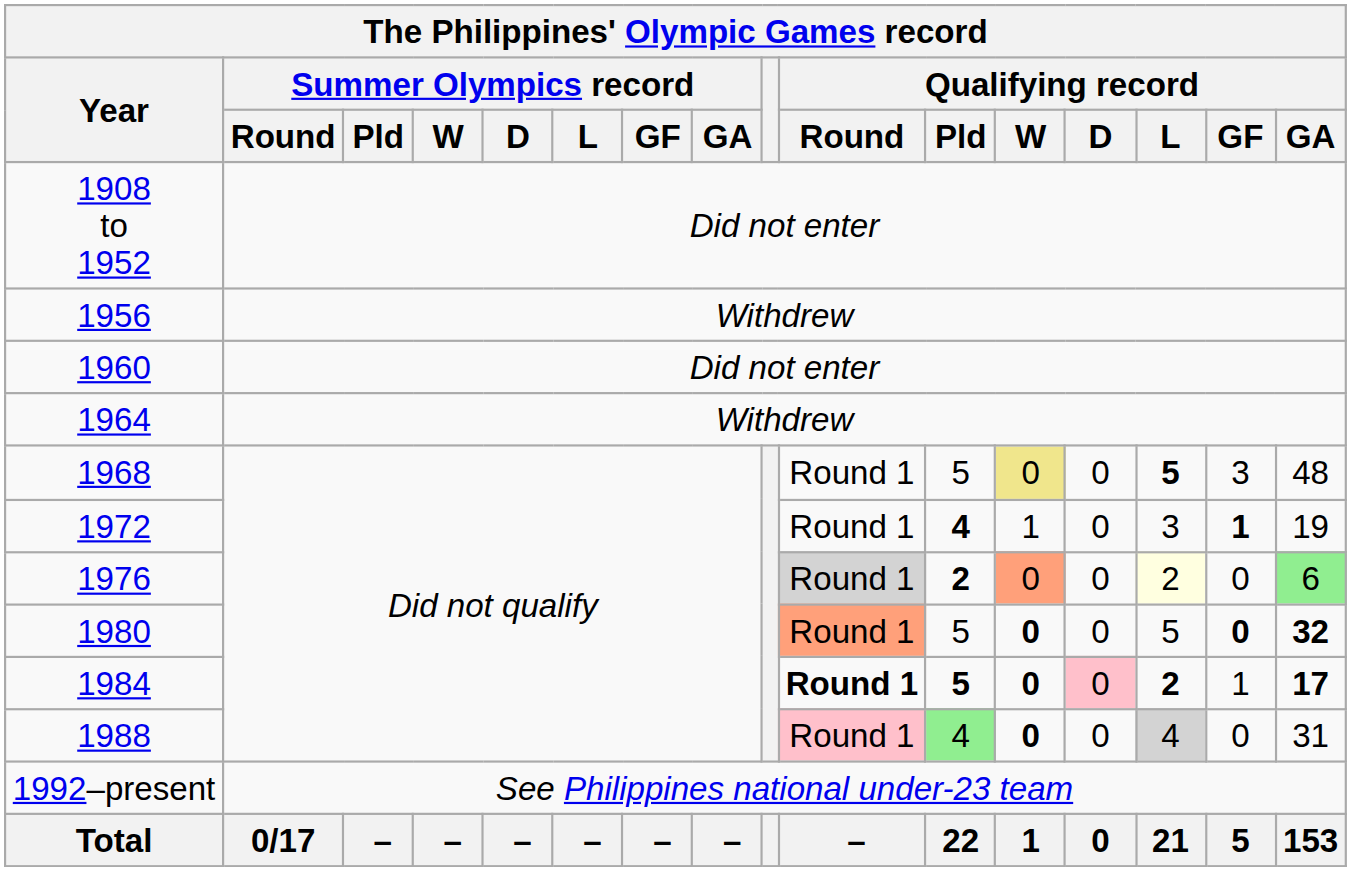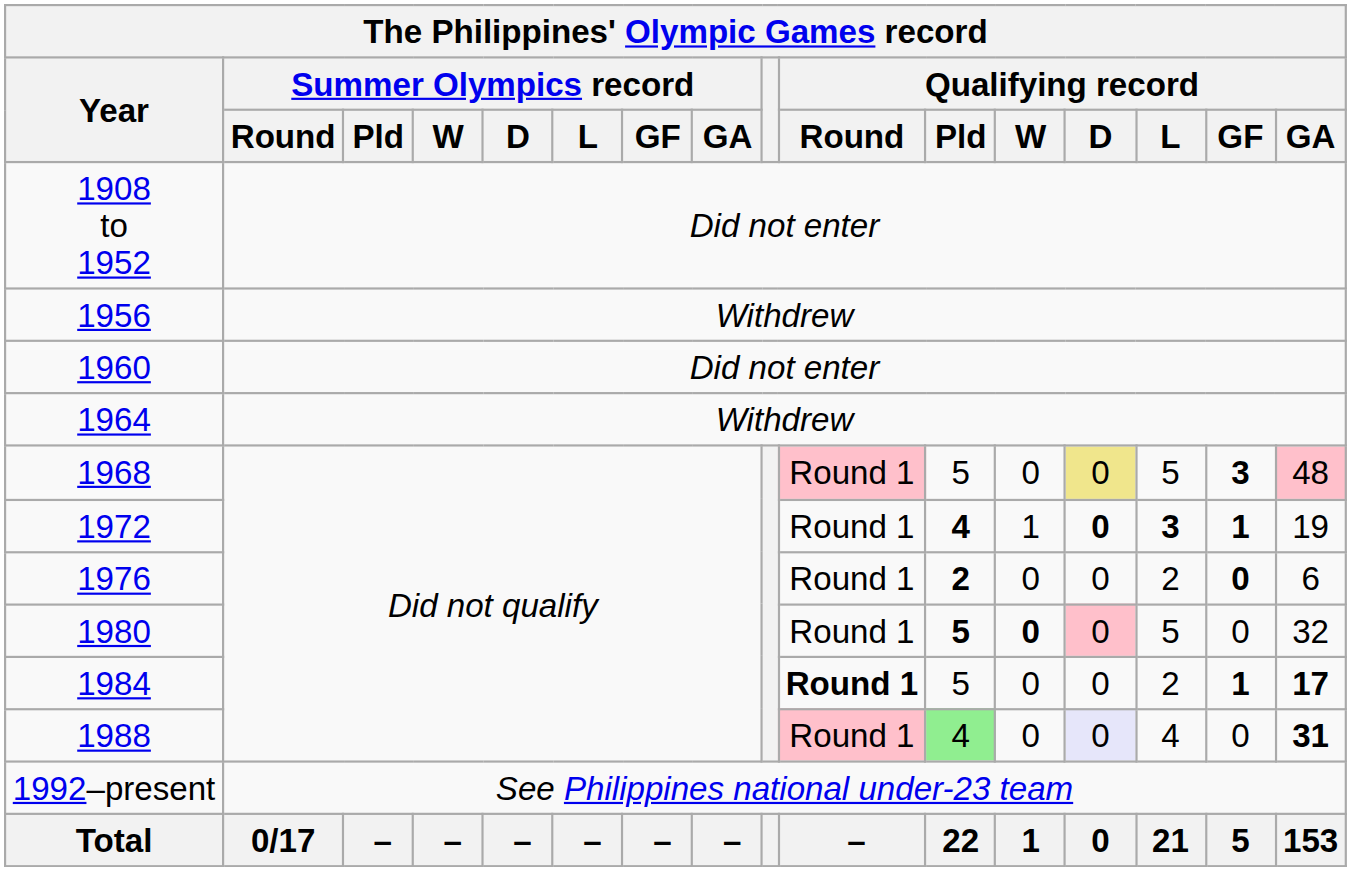1968 | Qualifying record / Round: no background -> pink background
1968 | Qualifying record / W: khaki background -> no background
1968 | Qualifying record / D: no background -> khaki background
1968 | Qualifying record / L: bold -> normal
1968 | Qualifying record / GF: normal -> bold
1968 | Qualifying record / GA: no background -> pink background
1972 | Qualifying record / D: normal -> bold
1972 | Qualifying record / L: normal -> bold
1976 | Qualifying record / Round: lightgrey background -> no background
1976 | Qualifying record / W: lightsalmon background -> no background
1976 | Qualifying record / L: lightyellow background -> no background
1976 | Qualifying record / GF: normal -> bold
1976 | Qualifying record / GA: lightgreen background -> no background
1980 | Qualifying record / Round: lightsalmon background -> no background
1980 | Qualifying record / Pld: normal -> bold
1980 | Qualifying record / D: no background -> pink background
1980 | Qualifying record / GF: bold -> normal
1980 | Qualifying record / GA: bold -> normal
1984 | Qualifying record / Pld: bold -> normal
1984 | Qualifying record / W: bold -> normal
1984 | Qualifying record / D: pink background -> no background
1984 | Qualifying record / L: bold -> normal
1984 | Qualifying record / GF: normal -> bold
1988 | Qualifying record / W: bold -> normal
1988 | Qualifying record / D: no background -> lavender background
1988 | Qualifying record / L: lightgrey background -> no background
1988 | Qualifying record / GA: normal -> bold
